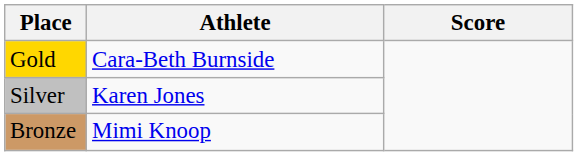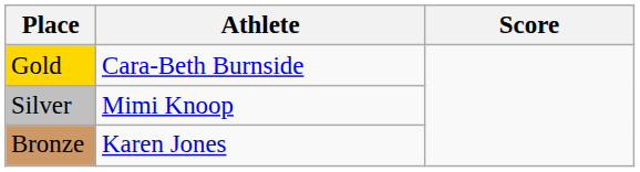Silver | Athlete: Karen Jones -> Mimi Knoop
Bronze | Athlete: Mimi Knoop -> Karen Jones
